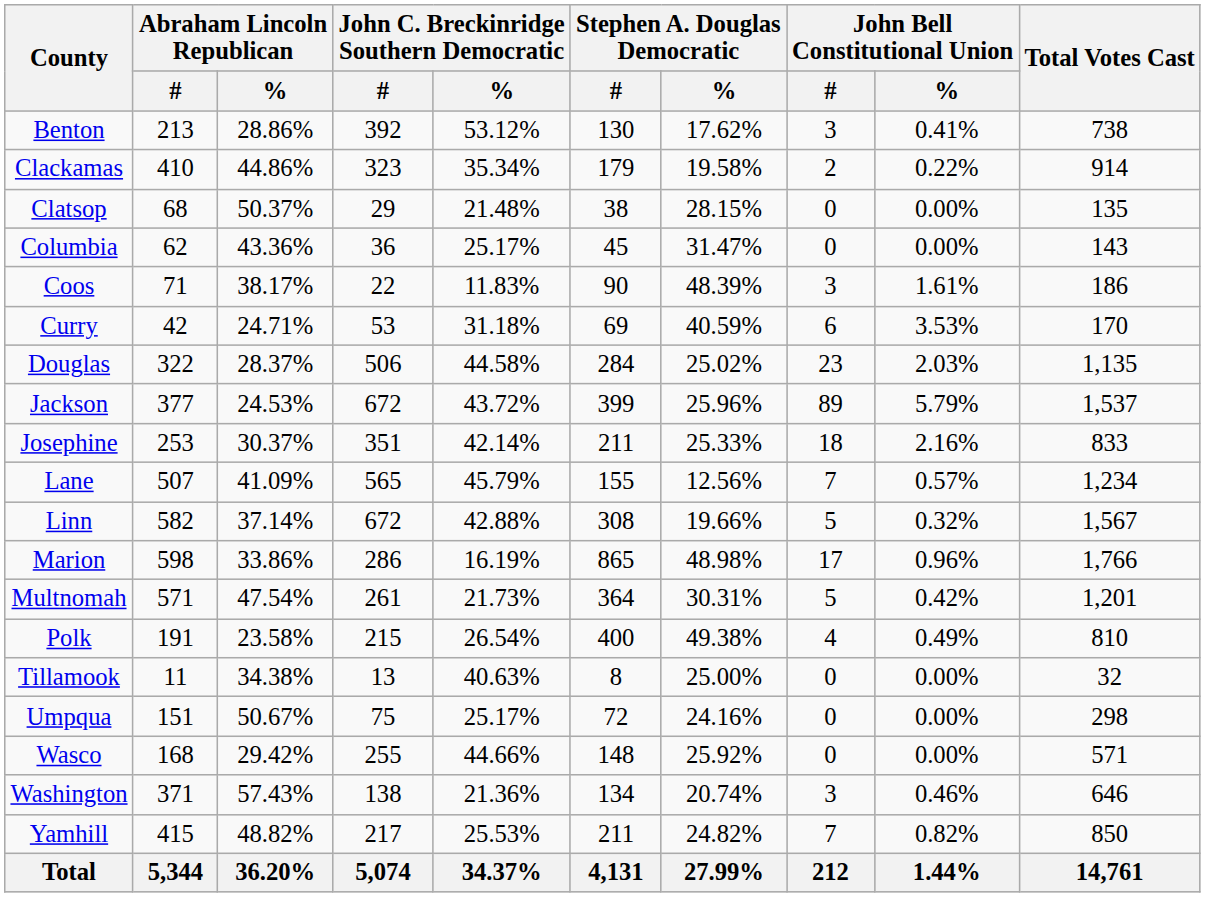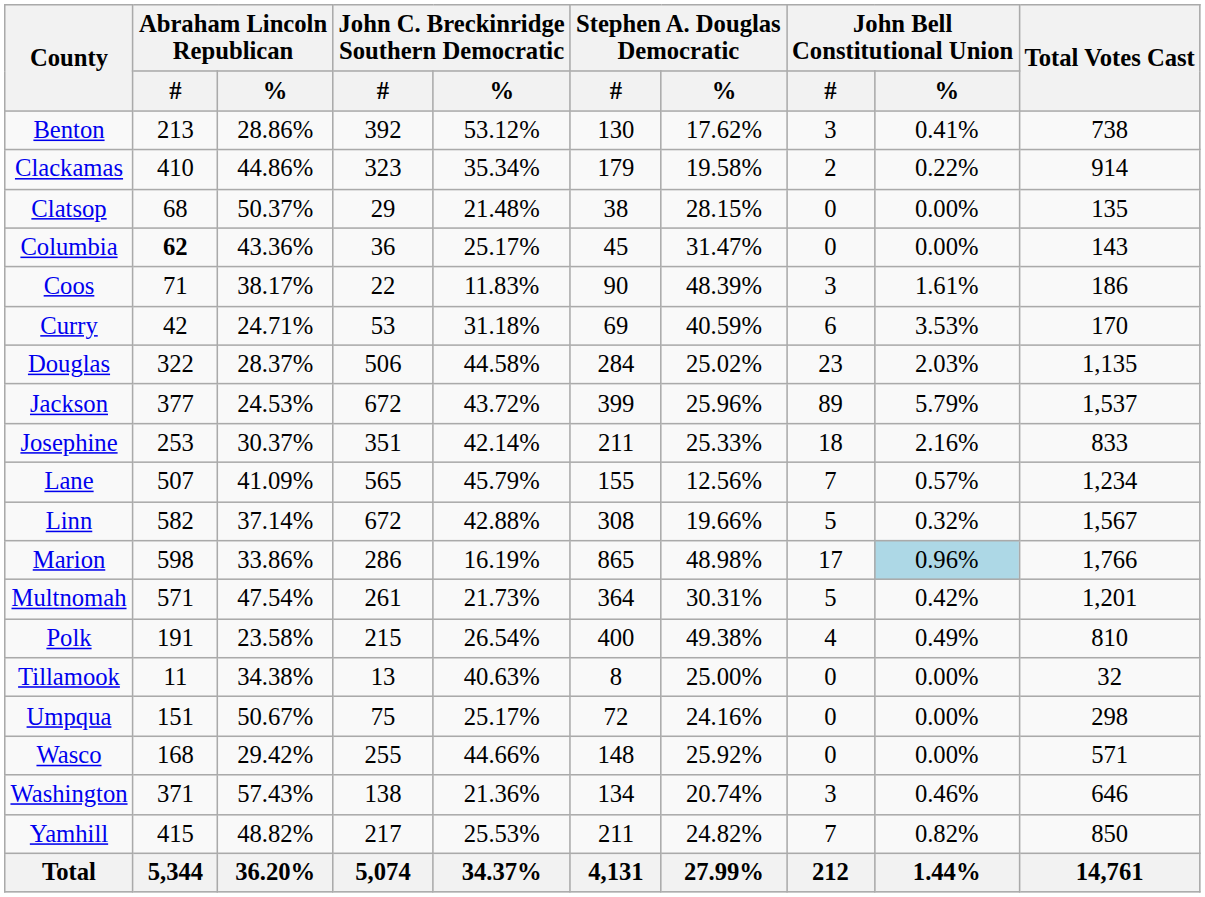Columbia | Abraham Lincoln Republican / #: normal -> bold
Marion | John Bell Constitutional Union / %: no background -> lightblue background
